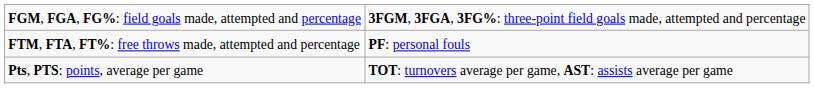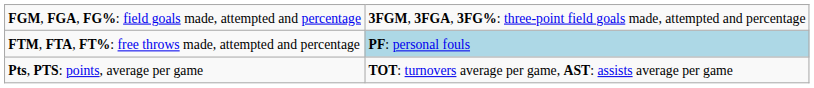FTM, FTA, FT%: free throws made, attempted and percentage | column 2: no background -> lightblue background
